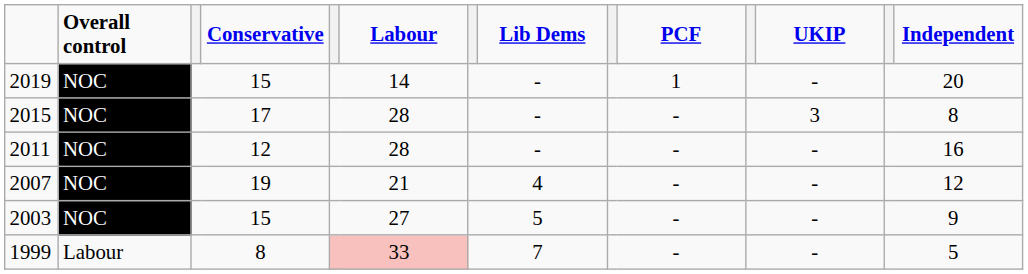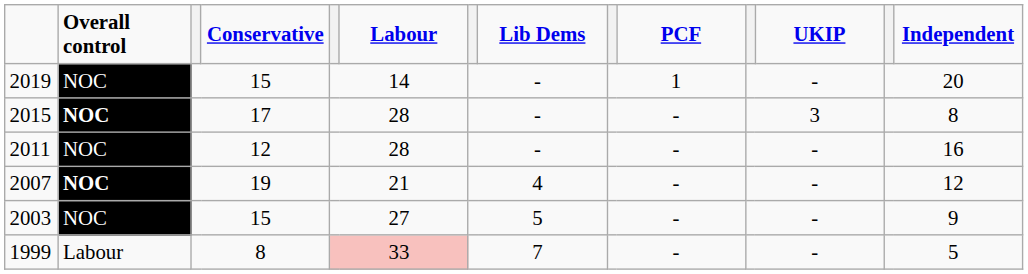2015 | Overall control: normal -> bold
2007 | Overall control: normal -> bold
